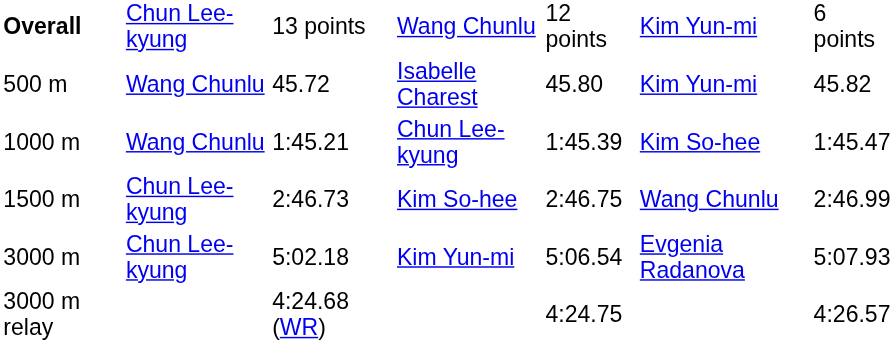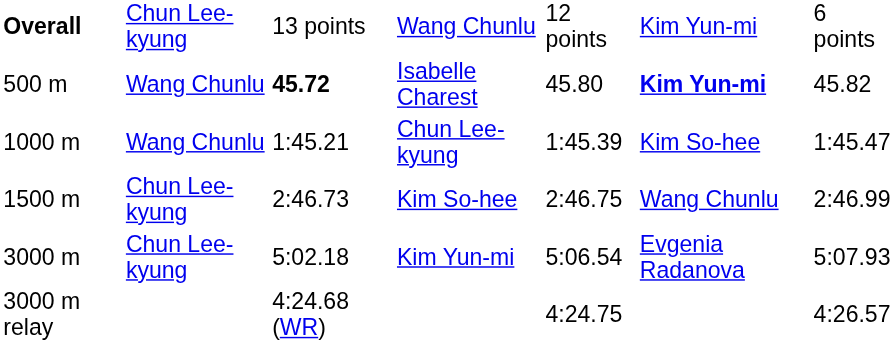Isabelle Charest | column 3: normal -> bold
Isabelle Charest | column 6: normal -> bold
